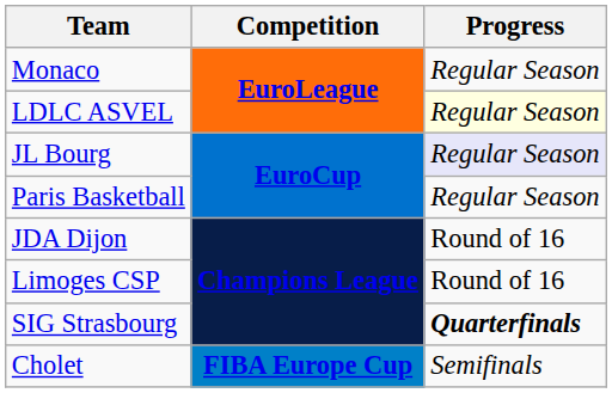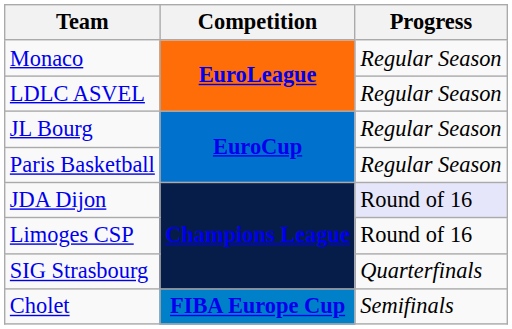LDLC ASVEL | Progress: lightyellow background -> no background
JL Bourg | Progress: lavender background -> no background
JDA Dijon | Progress: no background -> lavender background
SIG Strasbourg | Progress: bold -> normal
